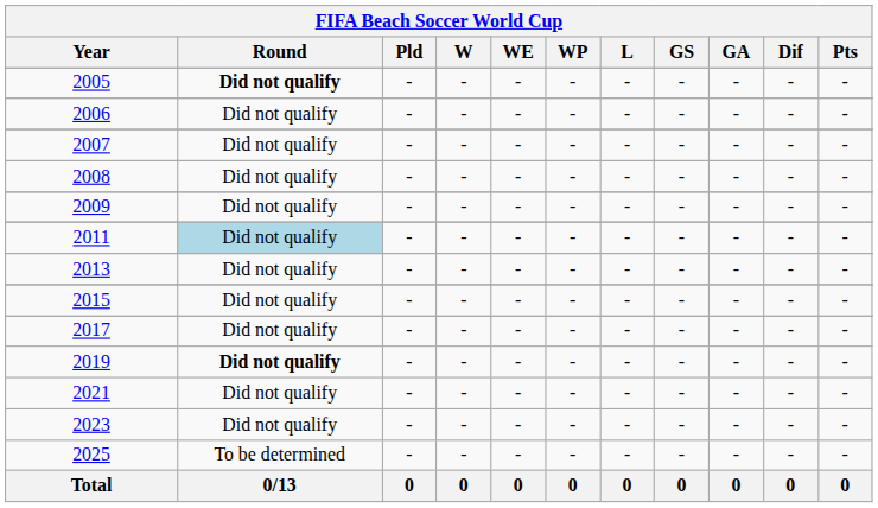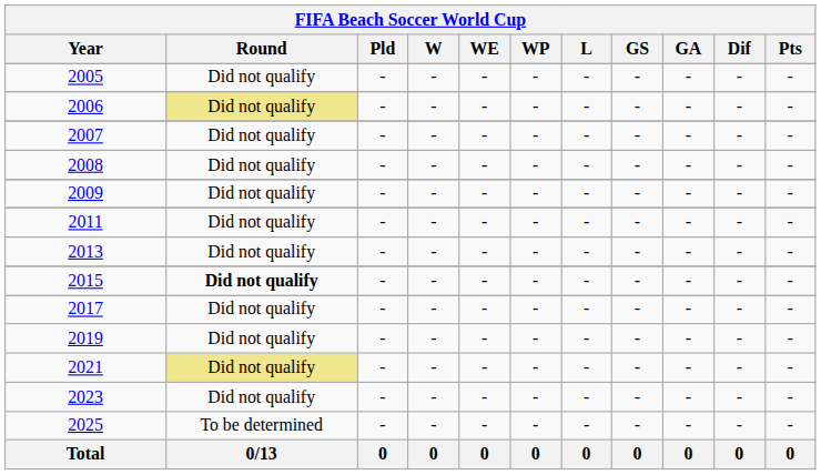2005 | Round: bold -> normal
2006 | Round: no background -> khaki background
2011 | Round: lightblue background -> no background
2015 | Round: normal -> bold
2019 | Round: bold -> normal
2021 | Round: no background -> khaki background
